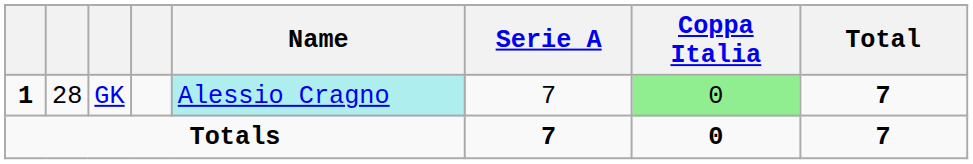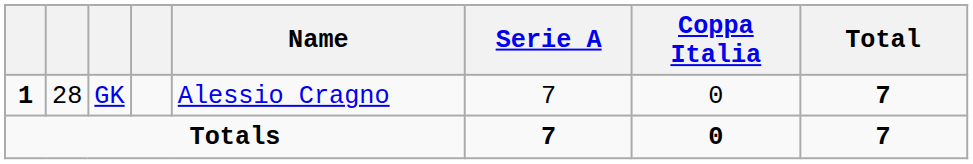1 | Name: paleturquoise background -> no background
1 | Coppa Italia: lightgreen background -> no background
